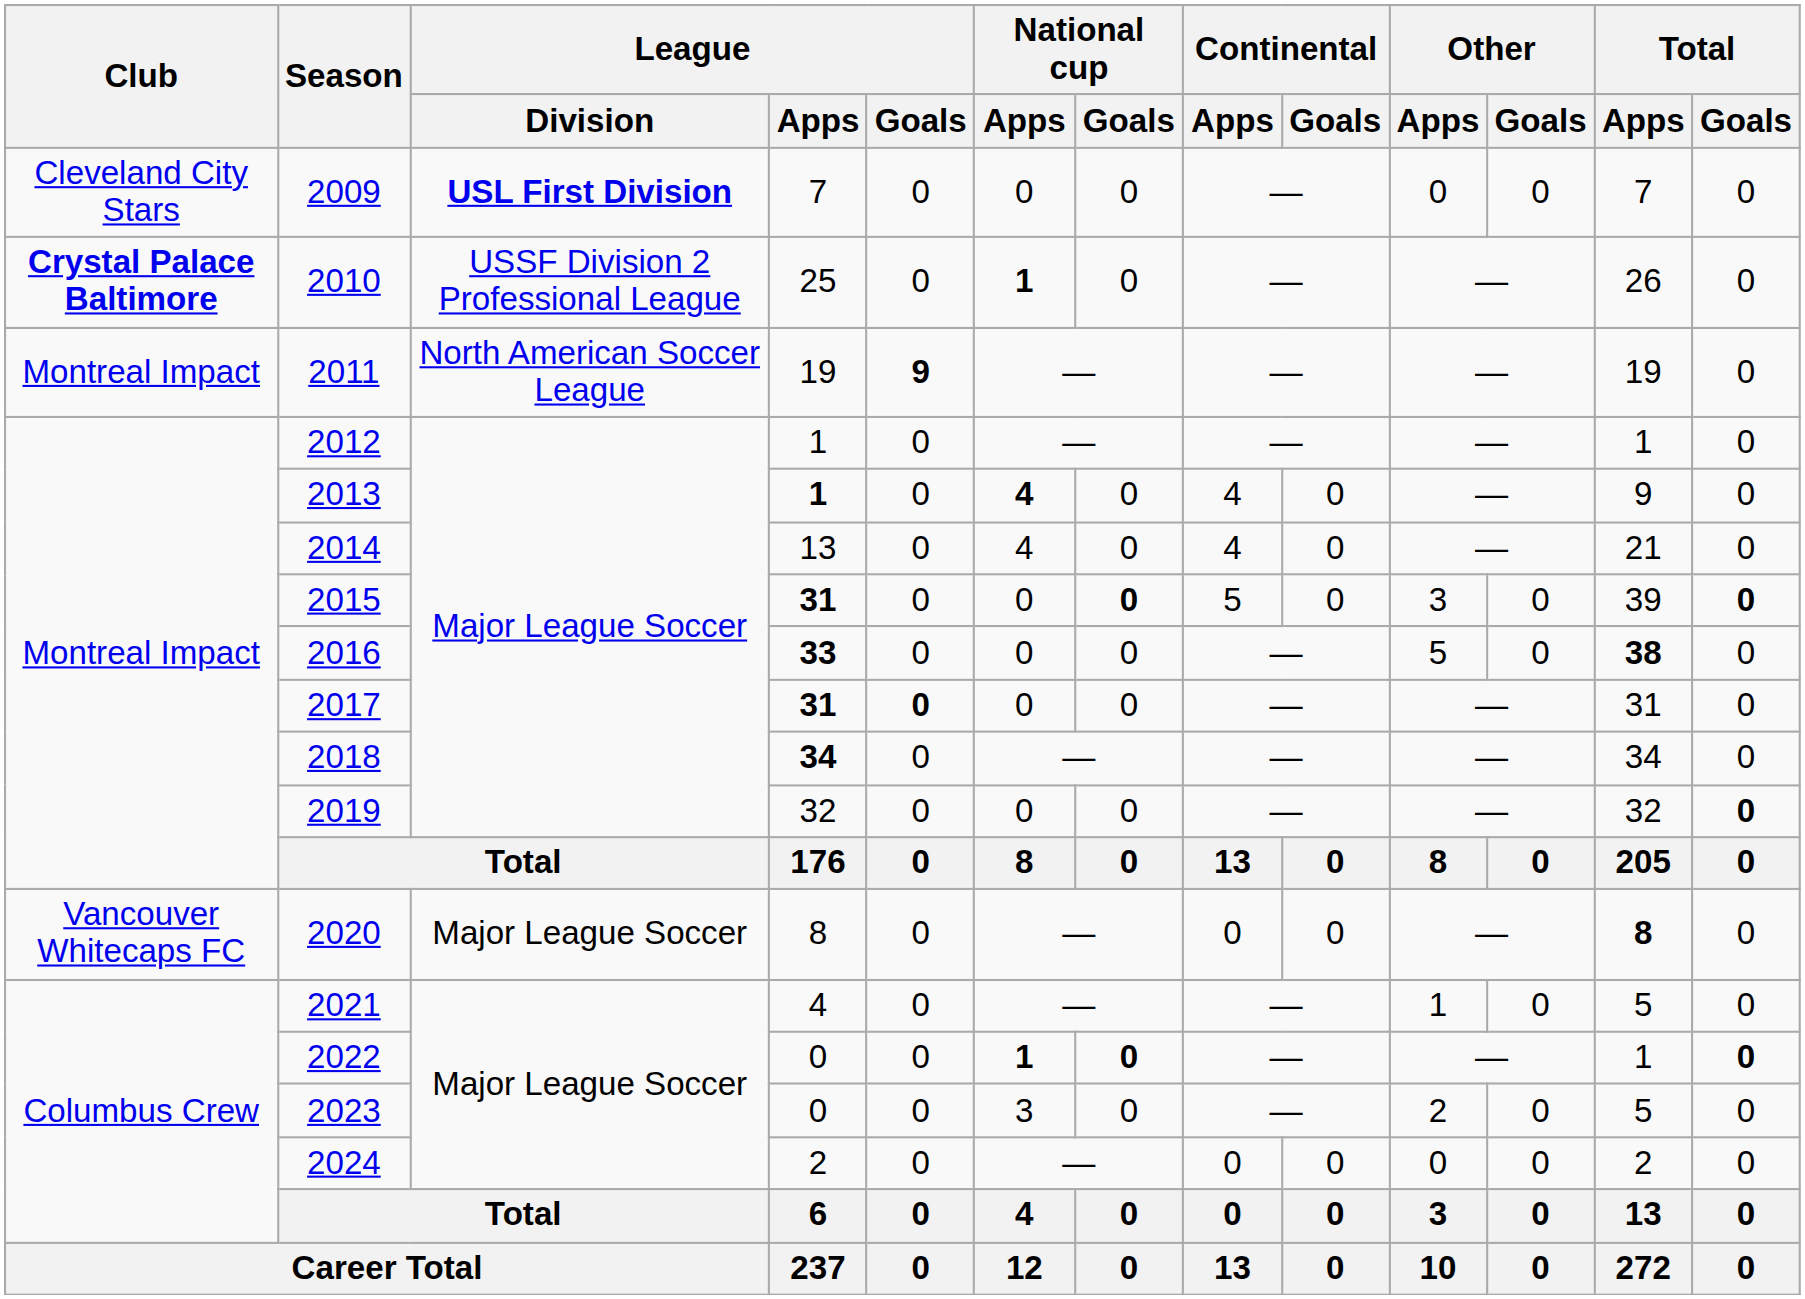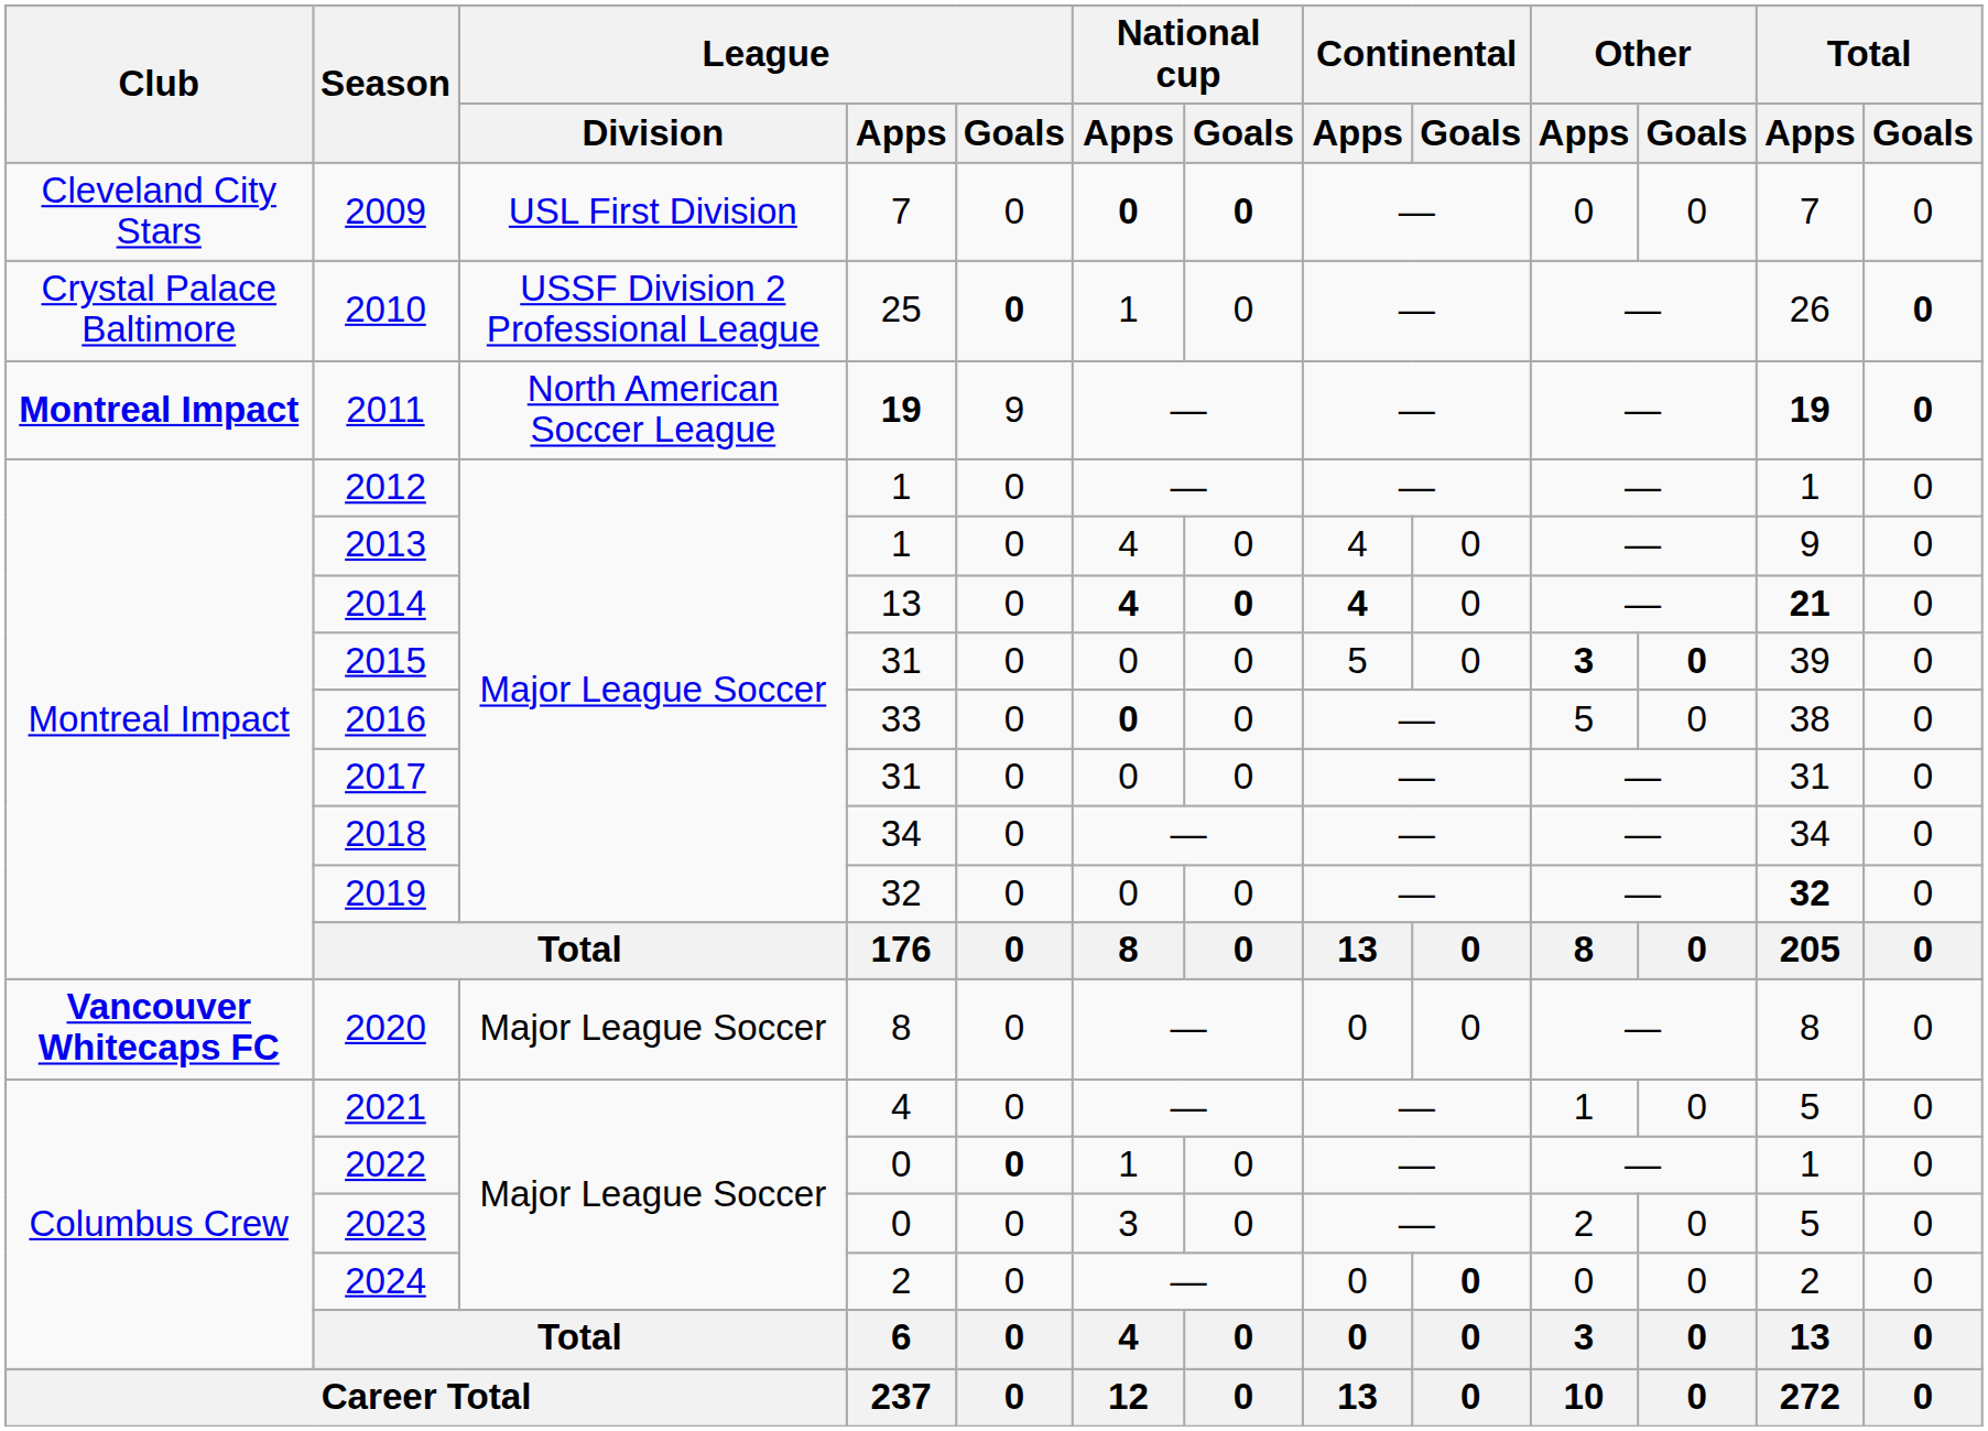2009 | League / Division: bold -> normal
2009 | National cup / Apps: normal -> bold
2009 | National cup / Goals: normal -> bold
2010 | Club: bold -> normal
2010 | League / Goals: normal -> bold
2010 | National cup / Apps: bold -> normal
2010 | Total / Goals: normal -> bold
2011 | Club: normal -> bold
2011 | League / Apps: normal -> bold
2011 | League / Goals: bold -> normal
2011 | Total / Apps: normal -> bold
2011 | Total / Goals: normal -> bold
2013 | League / Apps: bold -> normal
2013 | National cup / Apps: bold -> normal
2014 | National cup / Apps: normal -> bold
2014 | National cup / Goals: normal -> bold
2014 | Continental / Apps: normal -> bold
2014 | Total / Apps: normal -> bold
2015 | League / Apps: bold -> normal
2015 | National cup / Goals: bold -> normal
2015 | Other / Apps: normal -> bold
2015 | Other / Goals: normal -> bold
2015 | Total / Goals: bold -> normal
2016 | League / Apps: bold -> normal
2016 | National cup / Apps: normal -> bold
2016 | Total / Apps: bold -> normal
2017 | League / Apps: bold -> normal
2017 | League / Goals: bold -> normal
2018 | League / Apps: bold -> normal
2019 | Total / Apps: normal -> bold
2019 | Total / Goals: bold -> normal
2020 | Club: normal -> bold
2020 | Total / Apps: bold -> normal
2022 | League / Goals: normal -> bold
2022 | National cup / Apps: bold -> normal
2022 | National cup / Goals: bold -> normal
2022 | Total / Goals: bold -> normal
2024 | Continental / Goals: normal -> bold
